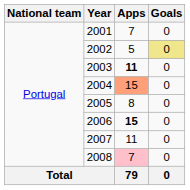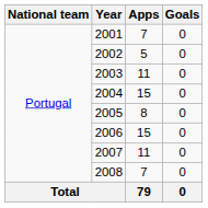2002 | Goals: khaki background -> no background
2003 | Apps: bold -> normal
2004 | Apps: lightsalmon background -> no background
2006 | Apps: bold -> normal
2008 | Apps: pink background -> no background
